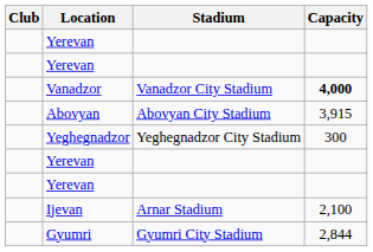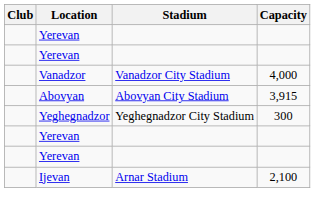Vanadzor | Capacity: bold -> normal
- row: Gyumri | Gyumri City Stadium | 2,844
